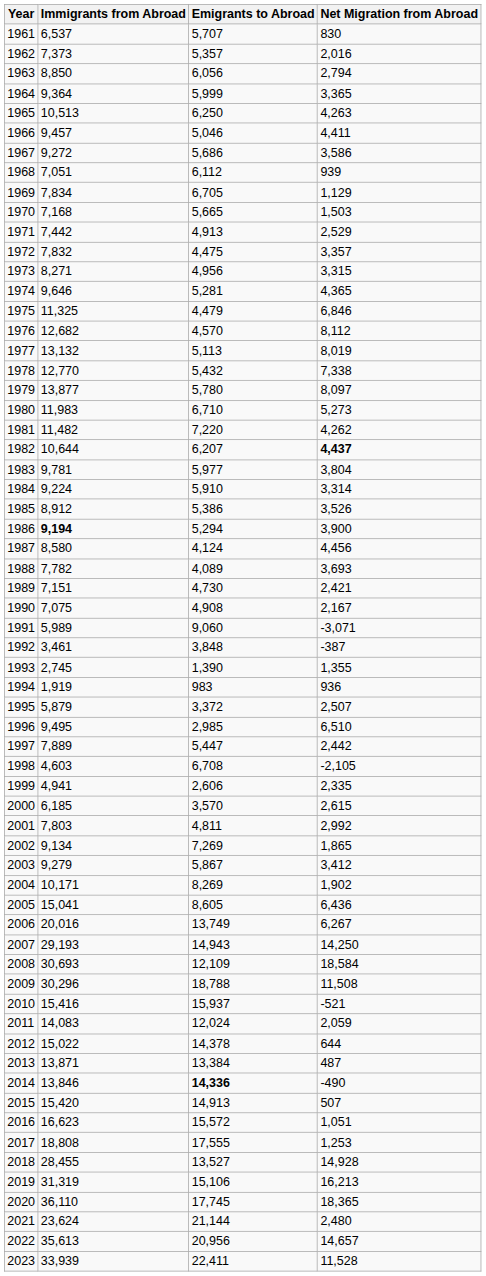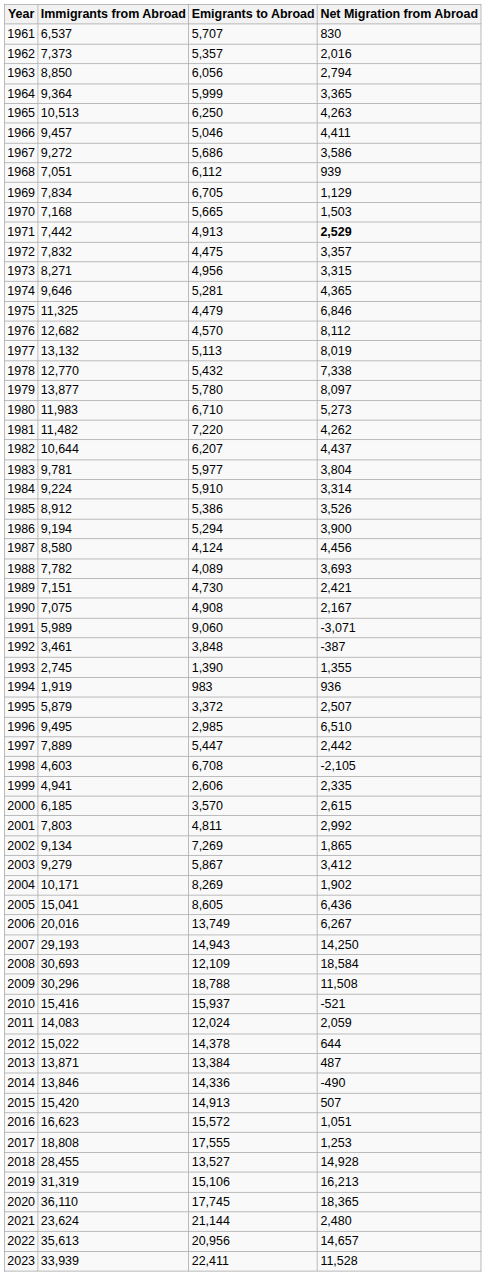1971 | Net Migration from Abroad: normal -> bold
1982 | Net Migration from Abroad: bold -> normal
1986 | Immigrants from Abroad: bold -> normal
2014 | Emigrants to Abroad: bold -> normal
